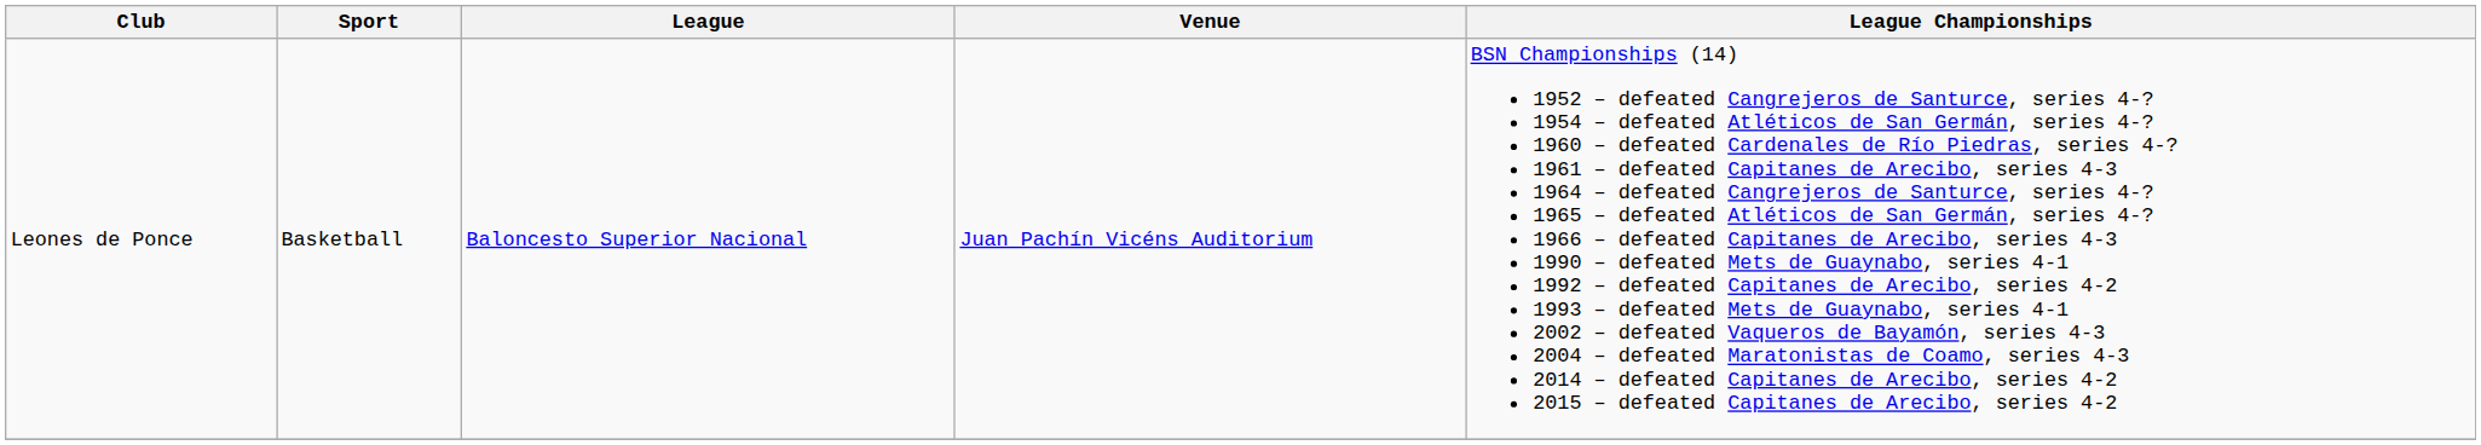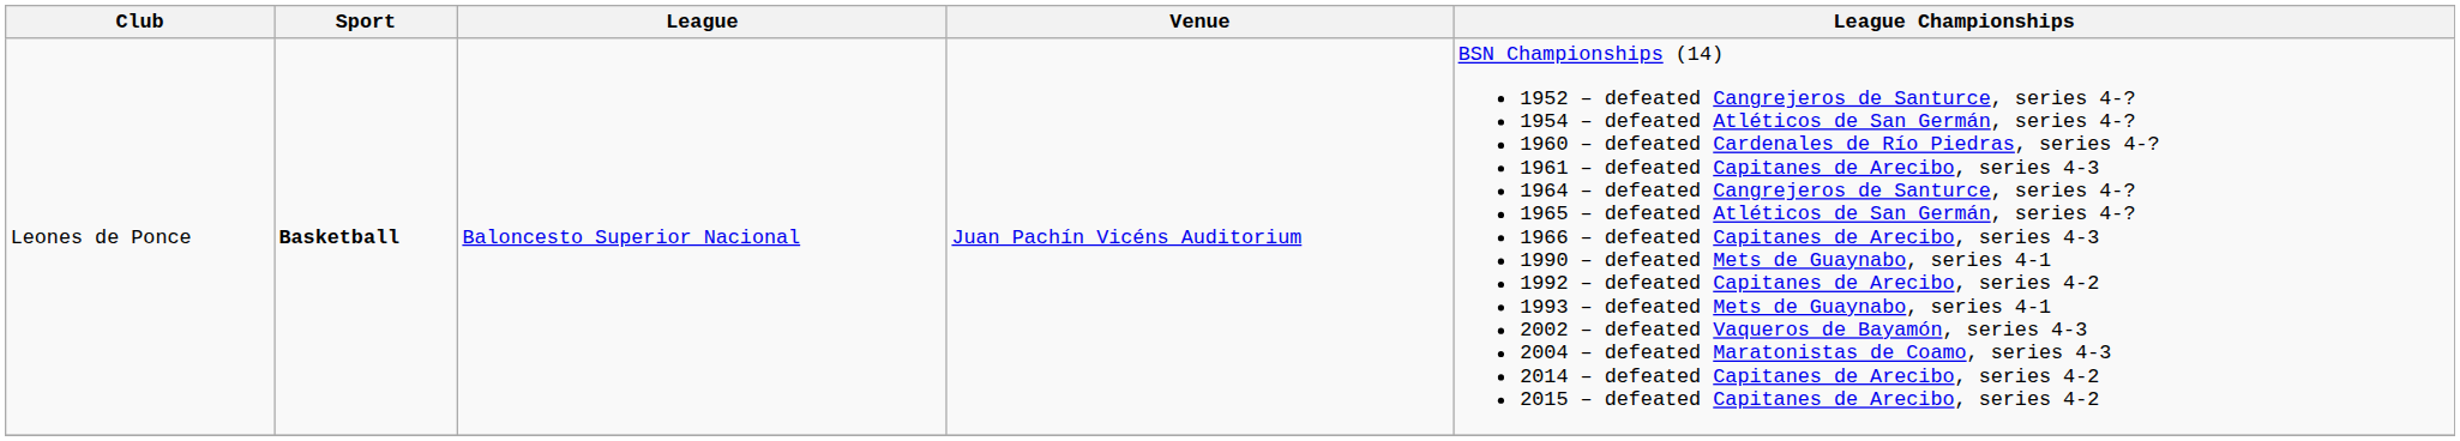Leones de Ponce | Sport: normal -> bold
